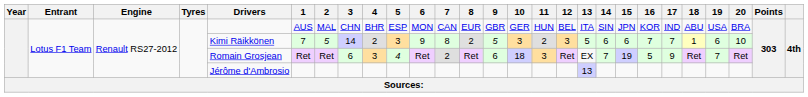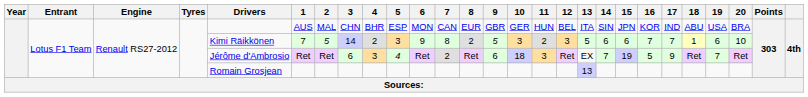row 4 | Drivers: Romain Grosjean -> Jérôme d'Ambrosio
row 5 | Drivers: Jérôme d'Ambrosio -> Romain Grosjean
